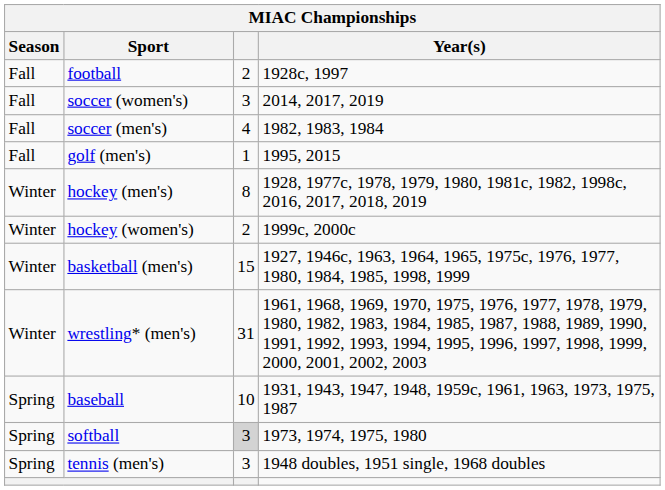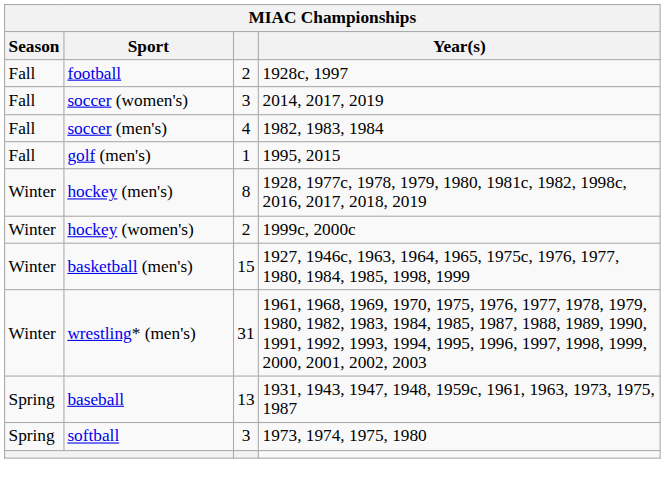baseball | column 3: 10 -> 13
softball | column 3: lightgrey background -> no background
- row: Spring | tennis (men's) | 3 | 1948 doubles, 1951 single, 1968 doubles
